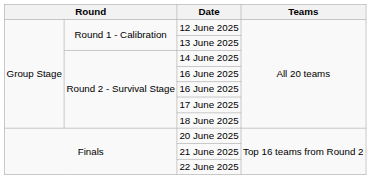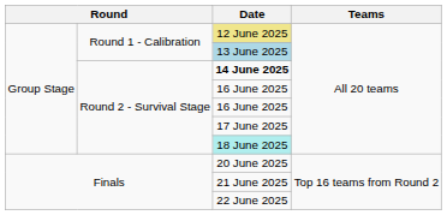12 June 2025 | Date: no background -> khaki background
13 June 2025 | Date: no background -> lightblue background
14 June 2025 | Date: normal -> bold
18 June 2025 | Date: no background -> paleturquoise background
